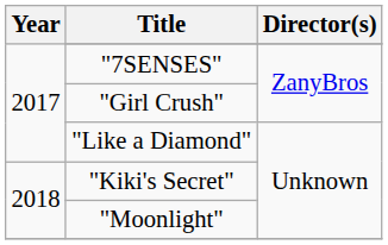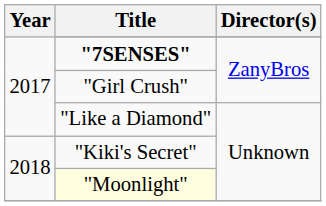"7SENSES" | Title: normal -> bold
"Moonlight" | Title: no background -> lightyellow background
